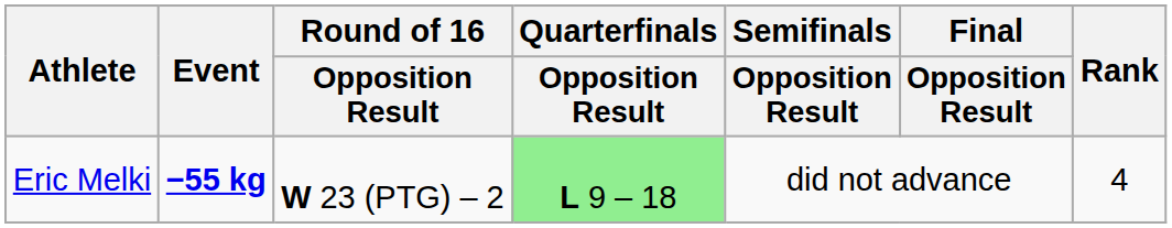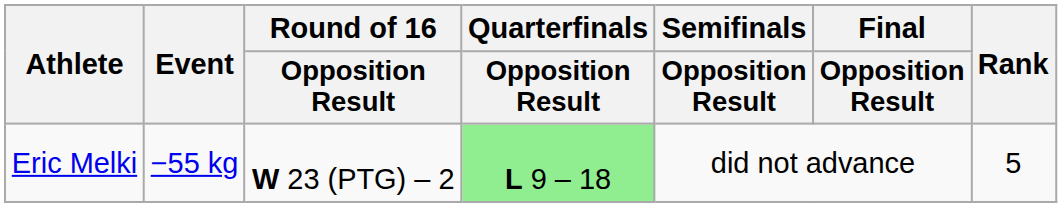Eric Melki | Event: bold -> normal
Eric Melki | Rank: 4 -> 5
